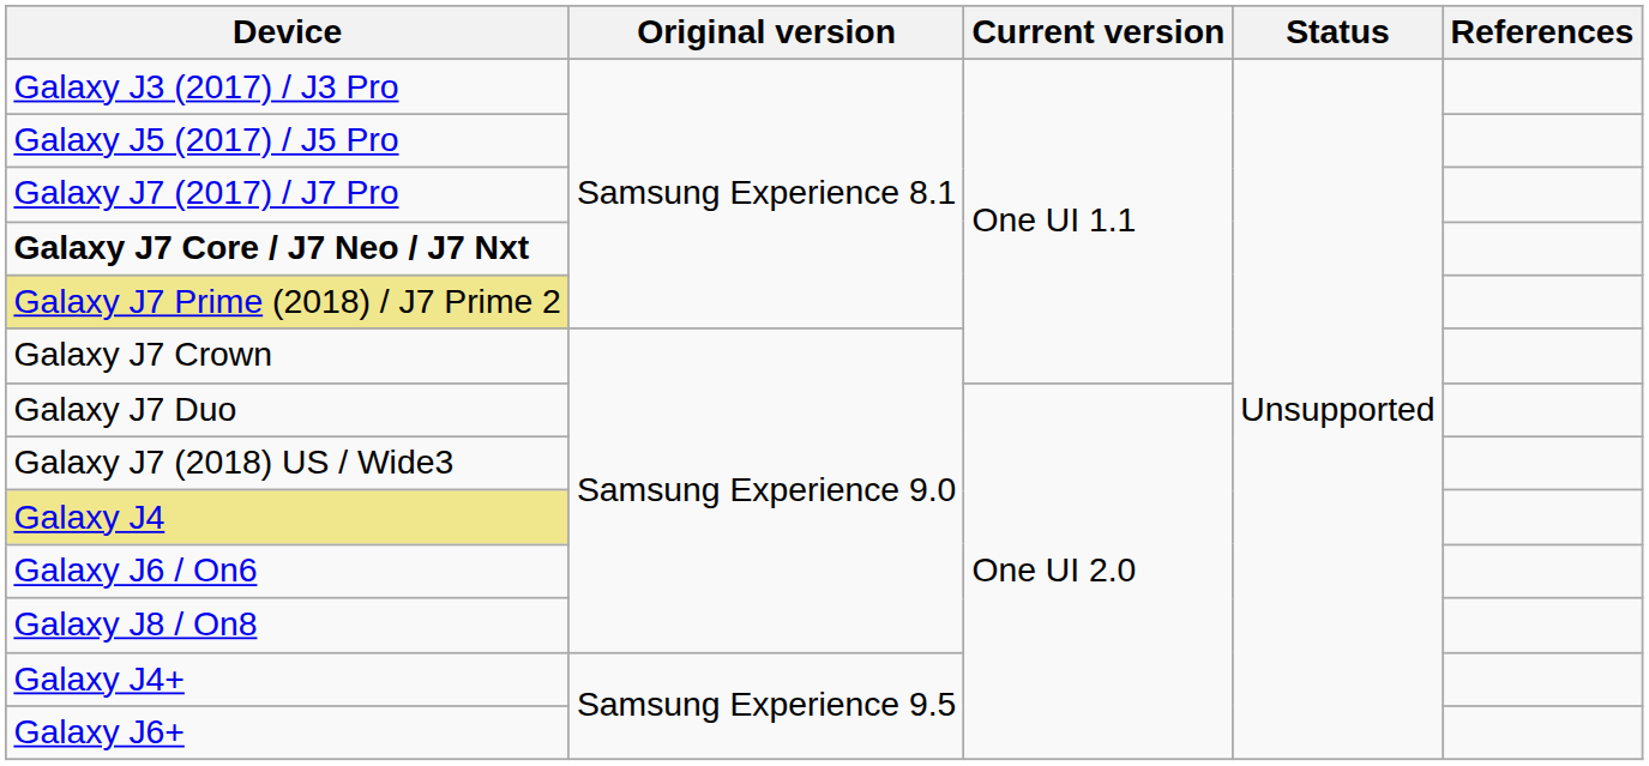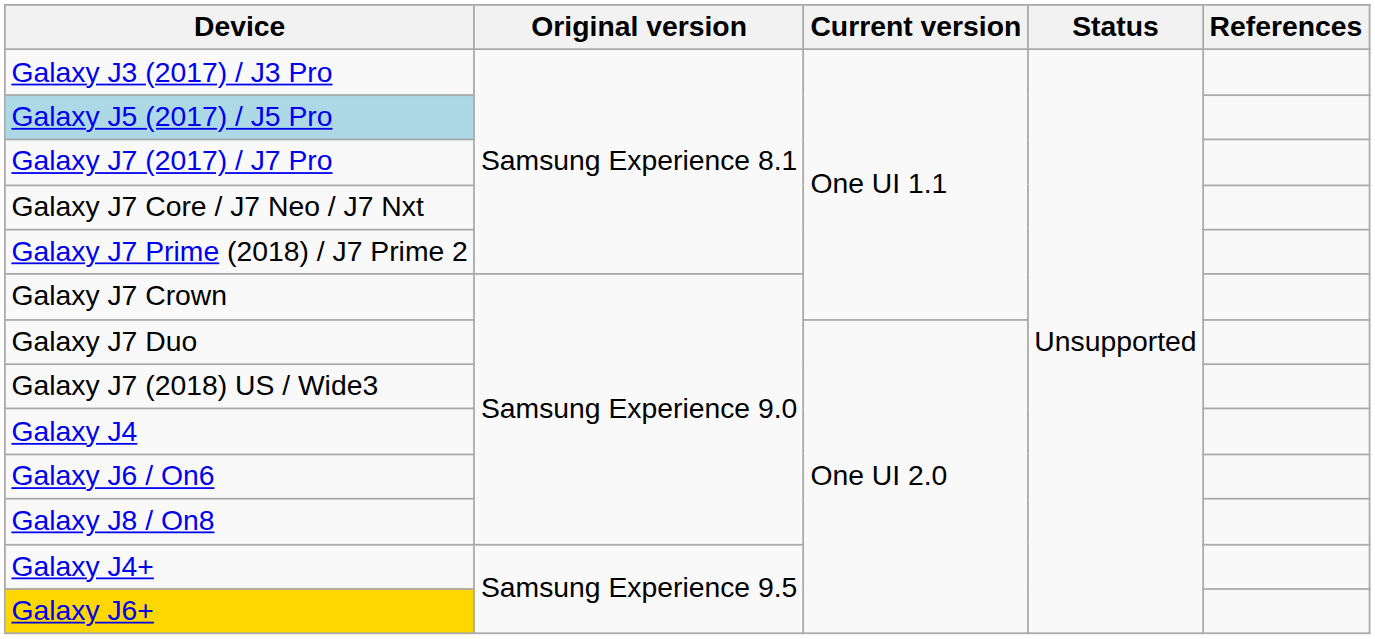Galaxy J5 (2017) / J5 Pro | Device: no background -> lightblue background
Galaxy J7 Core / J7 Neo / J7 Nxt | Device: bold -> normal
Galaxy J7 Prime (2018) / J7 Prime 2 | Device: khaki background -> no background
Galaxy J4 | Device: khaki background -> no background
Galaxy J6+ | Device: no background -> gold background
